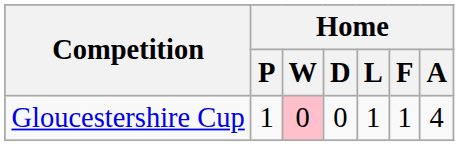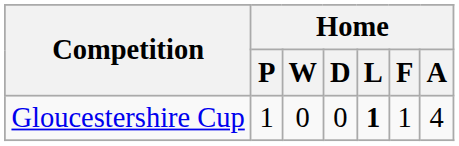Gloucestershire Cup | Home / W: pink background -> no background
Gloucestershire Cup | Home / L: normal -> bold
